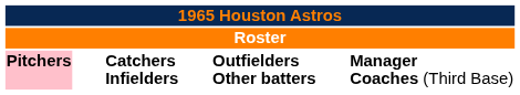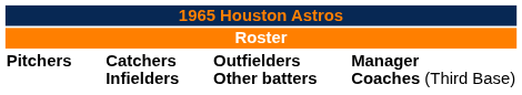Pitchers | column 1: pink background -> no background
